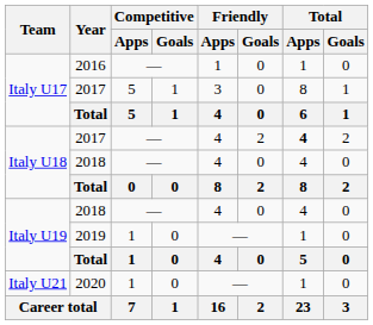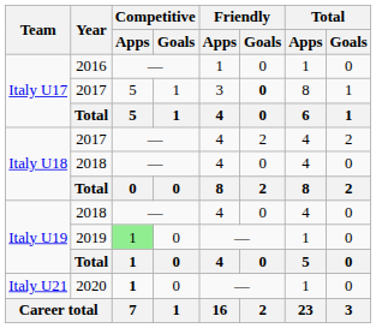Italy U17 / 2017 | Friendly / Goals: normal -> bold
Italy U18 / 2017 | Total / Apps: bold -> normal
2019 | Competitive / Apps: no background -> lightgreen background
2020 | Competitive / Apps: normal -> bold
